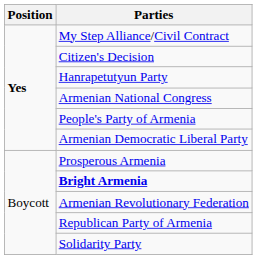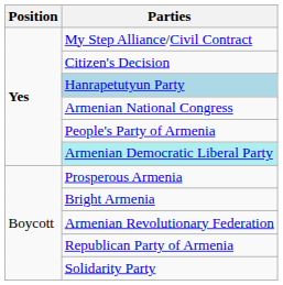Hanrapetutyun Party | Parties: no background -> lightblue background
Armenian Democratic Liberal Party | Parties: no background -> paleturquoise background
Bright Armenia | Parties: bold -> normal
